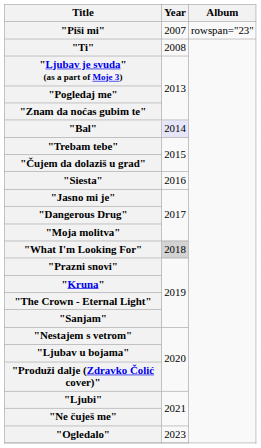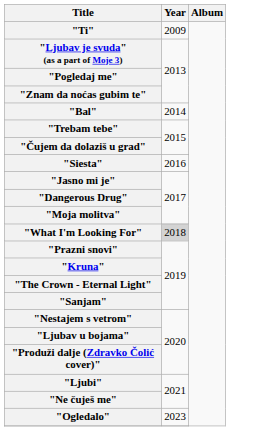- row: "Piši mi" | 2007 | rowspan="23"
"Ti" | Year: 2008 -> 2009
"Bal" | Year: lavender background -> no background
